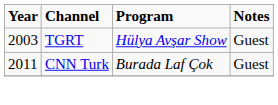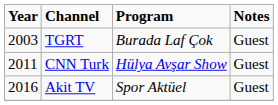TGRT | Program: Hülya Avşar Show -> Burada Laf Çok
CNN Turk | Program: Burada Laf Çok -> Hülya Avşar Show
+ row: 2016 | Akit TV | Spor Aktüel | Guest
